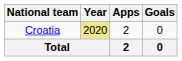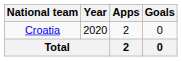Croatia | Year: khaki background -> no background
